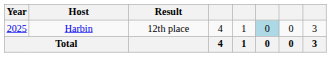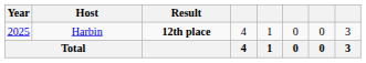Harbin | Result: normal -> bold
Harbin | column 6: lightblue background -> no background
